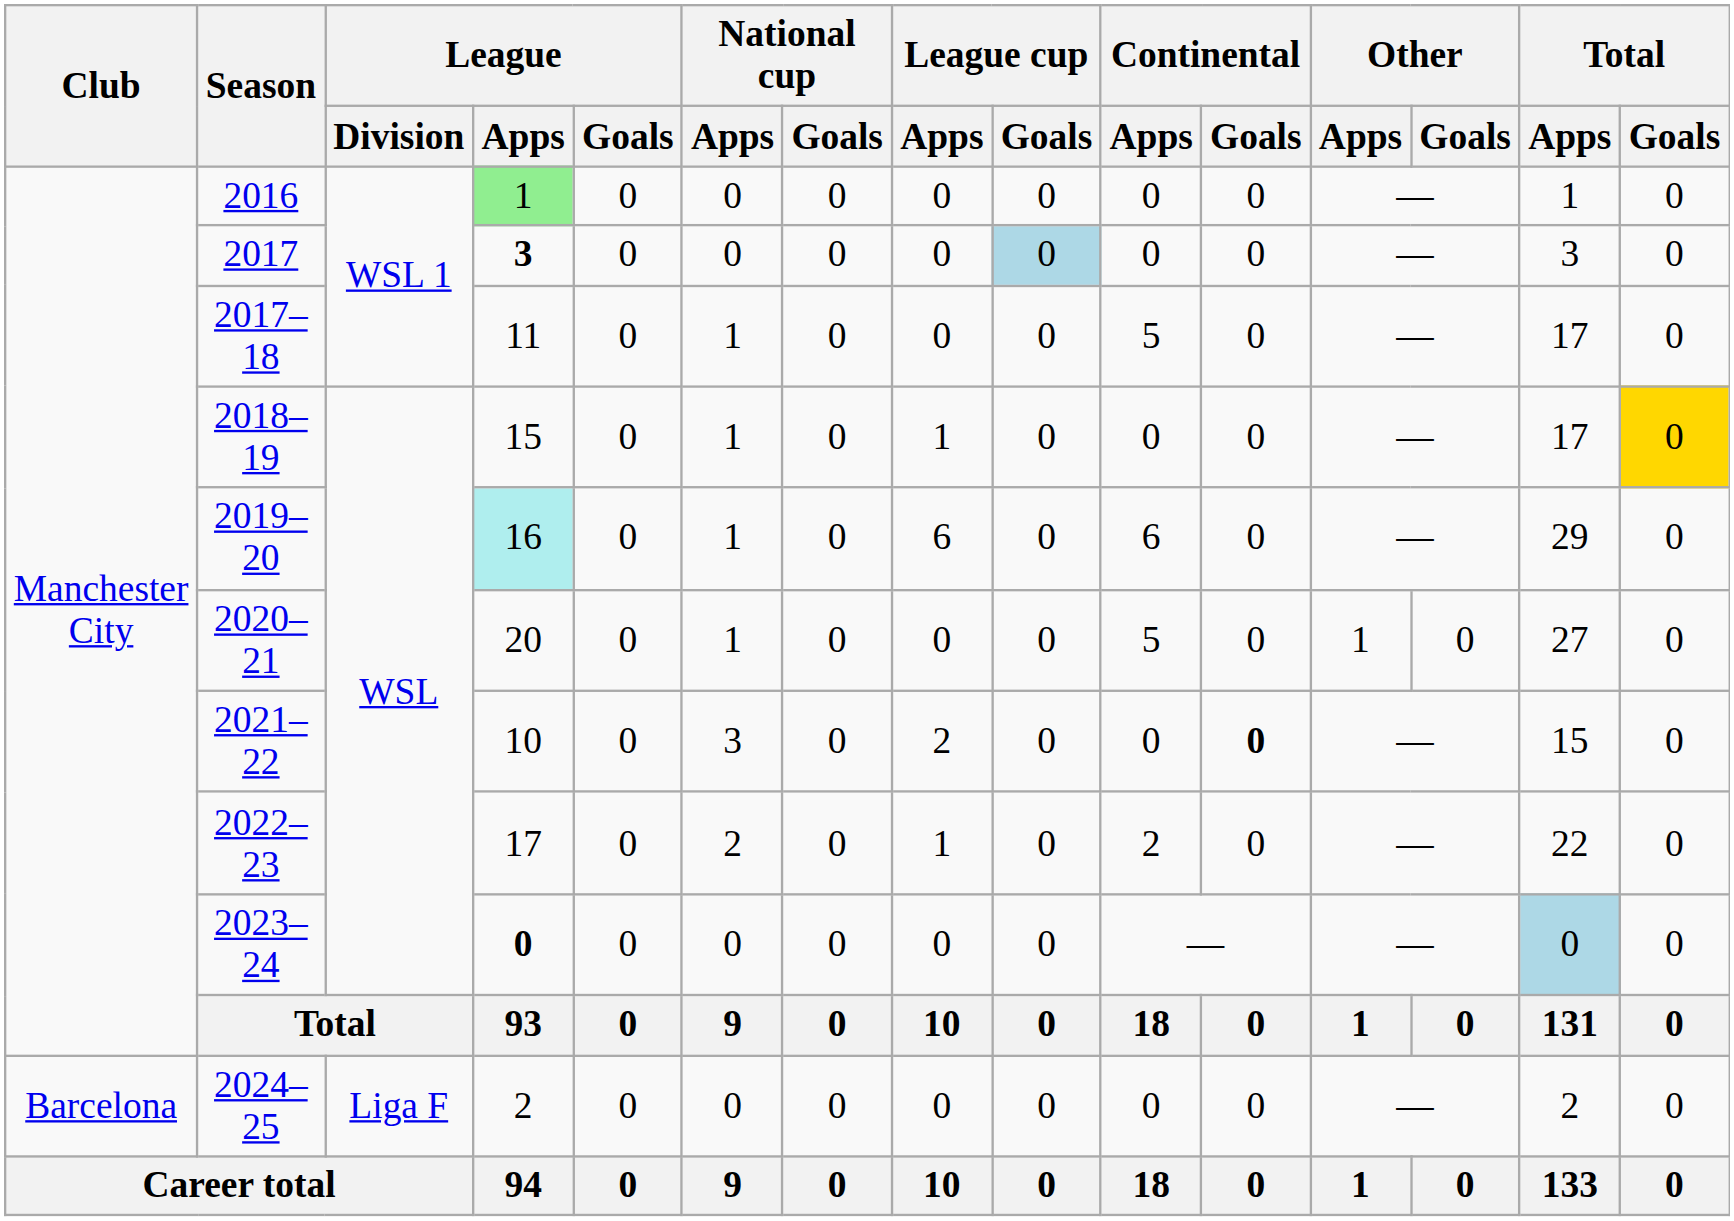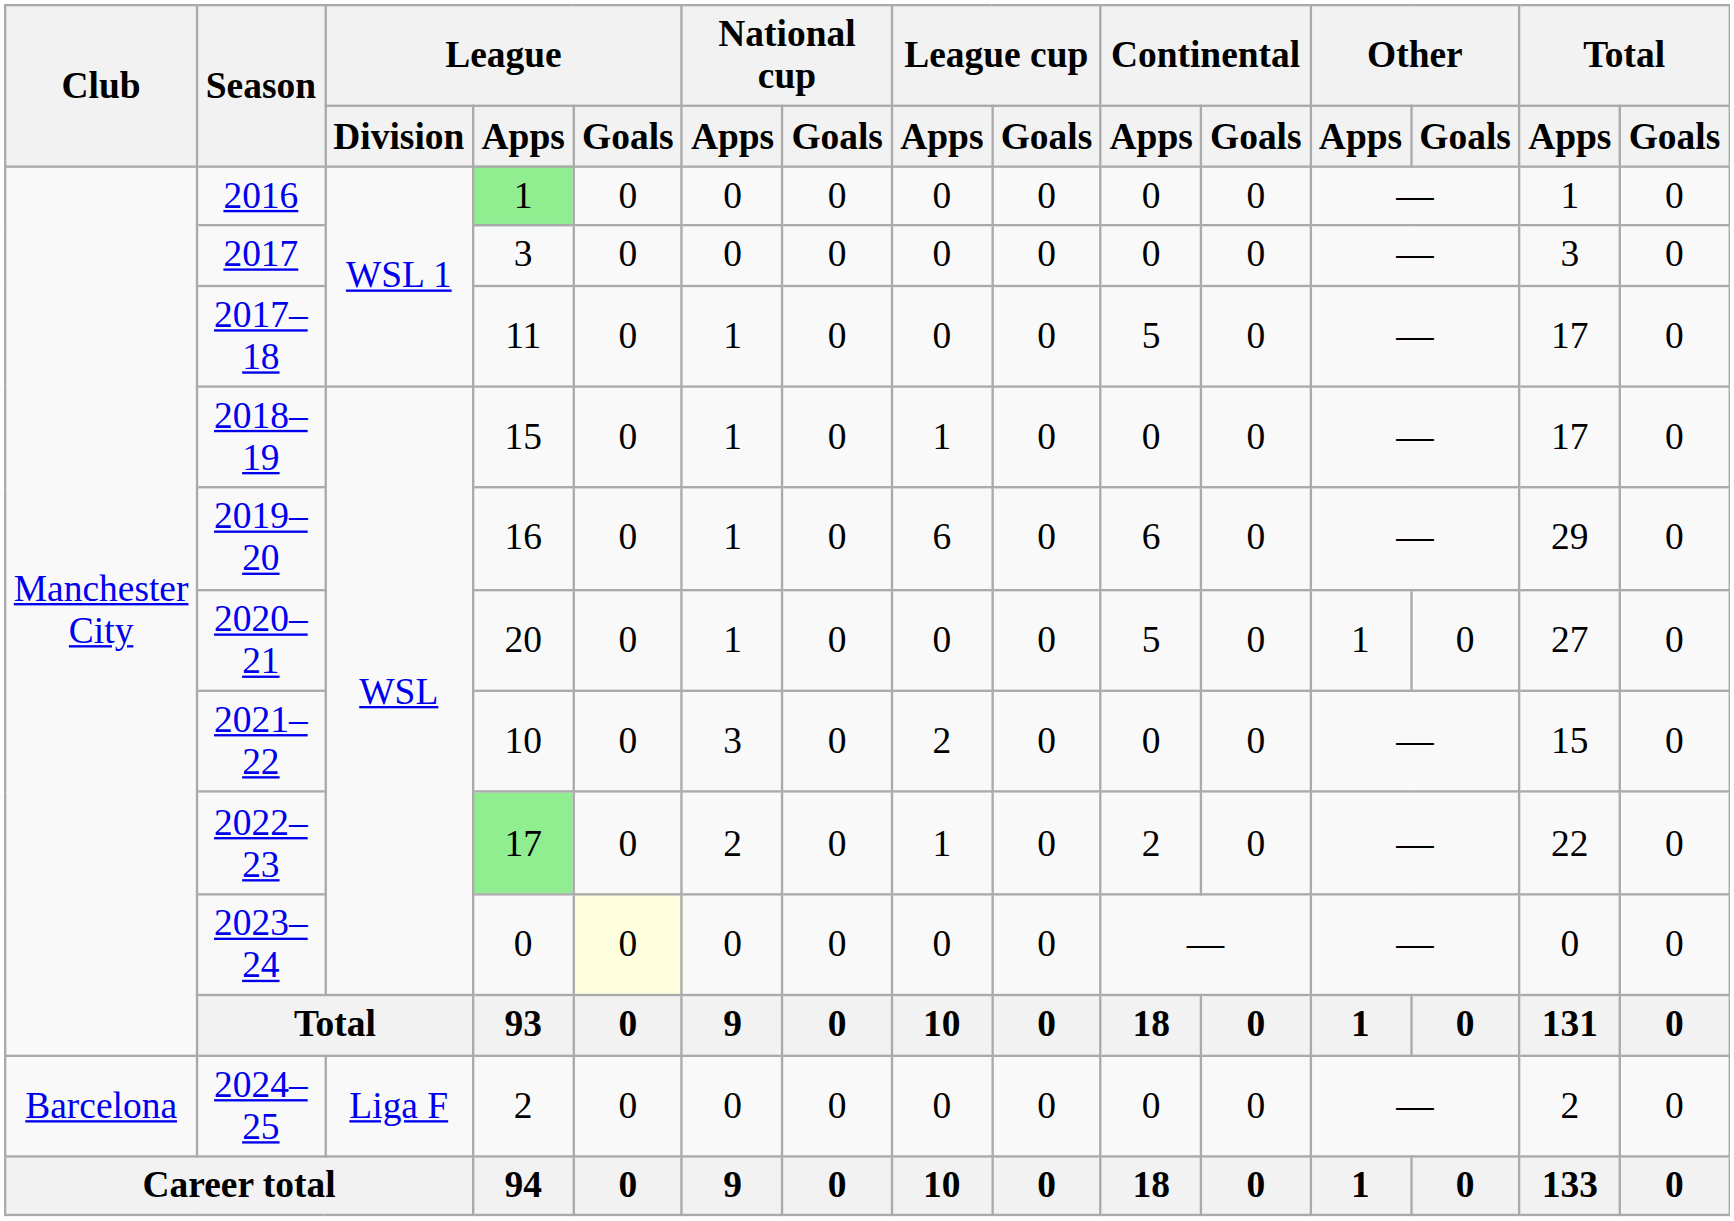2017 | League / Apps: bold -> normal
2017 | League cup / Goals: lightblue background -> no background
2018–19 | Total / Goals: gold background -> no background
2019–20 | League / Apps: paleturquoise background -> no background
2021–22 | Continental / Goals: bold -> normal
2022–23 | League / Apps: no background -> lightgreen background
2023–24 | League / Apps: bold -> normal
2023–24 | League / Goals: no background -> lightyellow background
2023–24 | Total / Apps: lightblue background -> no background
